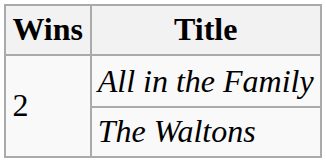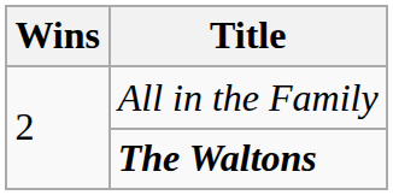The Waltons | Title: normal -> bold
